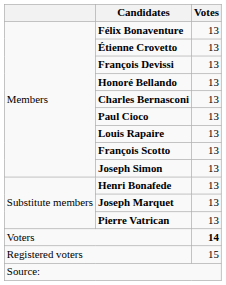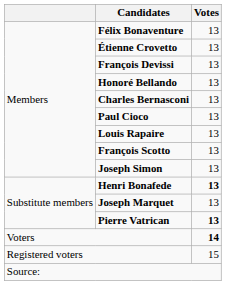Henri Bonafede | Votes: normal -> bold
Pierre Vatrican | Votes: normal -> bold
